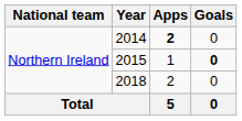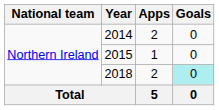2014 | Apps: bold -> normal
2015 | Goals: bold -> normal
2018 | Goals: no background -> paleturquoise background
